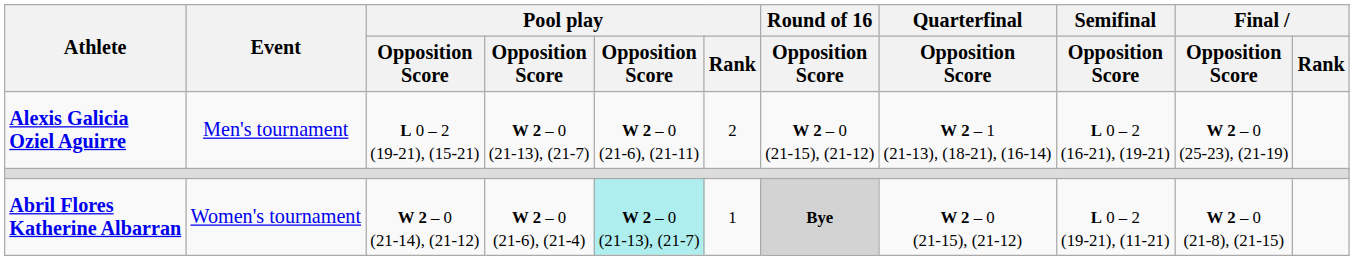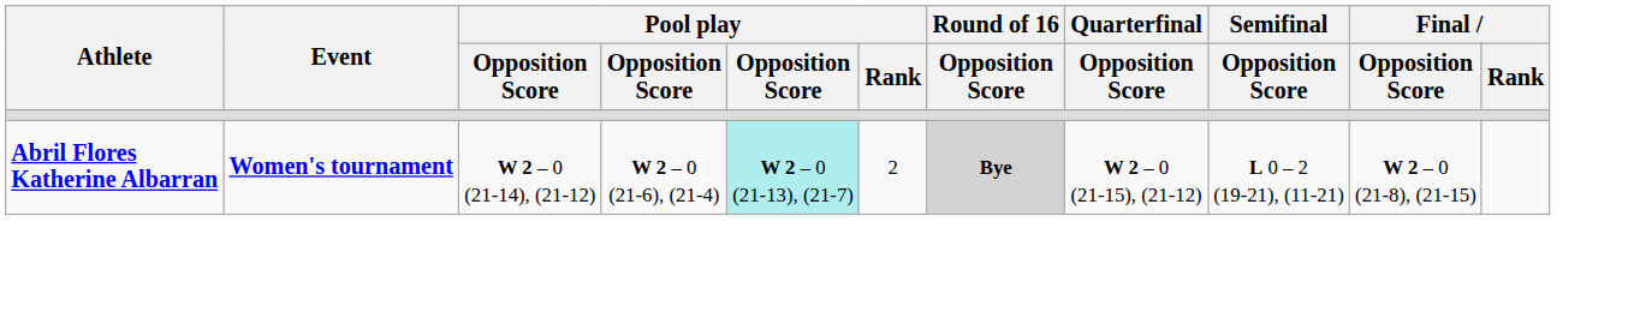- row: Alexis Galicia Oziel Aguirre | Men's tournament | L 0 – 2 (19-21), (15-21) | W 2 – 0 (21-13), (21-7) | W 2 – 0 (21-6), (21-11) | 2 | W 2 – 0 (21-15), (21-12) | W 2 – 1 (21-13), (18-21), (16-14) | L 0 – 2 (16-21), (19-21) | W 2 – 0 (25-23), (21-19)
Abril Flores Katherine Albarran | Event: normal -> bold
Abril Flores Katherine Albarran | Pool play / Rank: 1 -> 2
